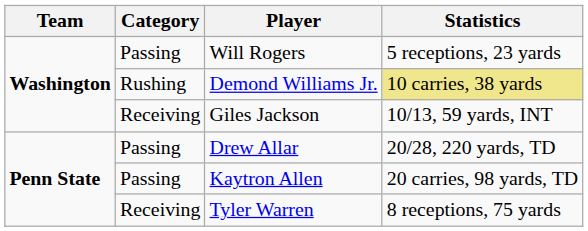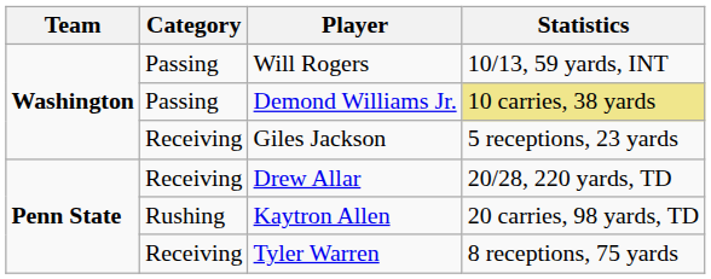Will Rogers | Statistics: 5 receptions, 23 yards -> 10/13, 59 yards, INT
Demond Williams Jr. | Category: Rushing -> Passing
Giles Jackson | Statistics: 10/13, 59 yards, INT -> 5 receptions, 23 yards
Drew Allar | Category: Passing -> Receiving
Kaytron Allen | Category: Passing -> Rushing
